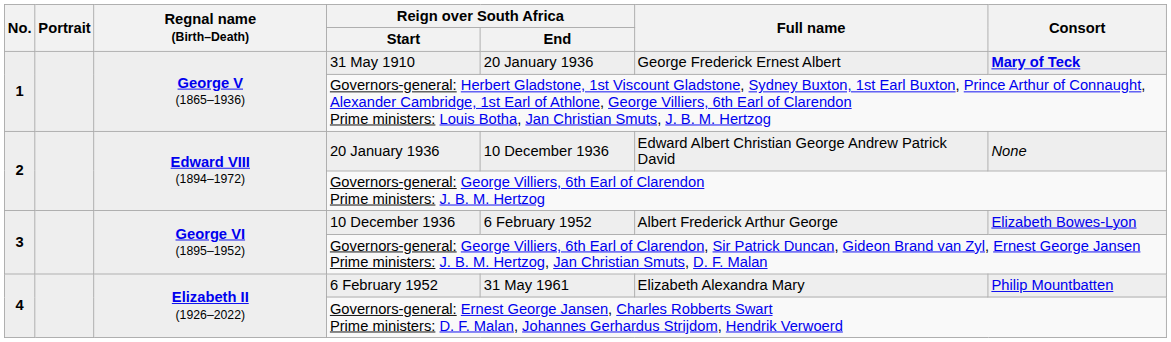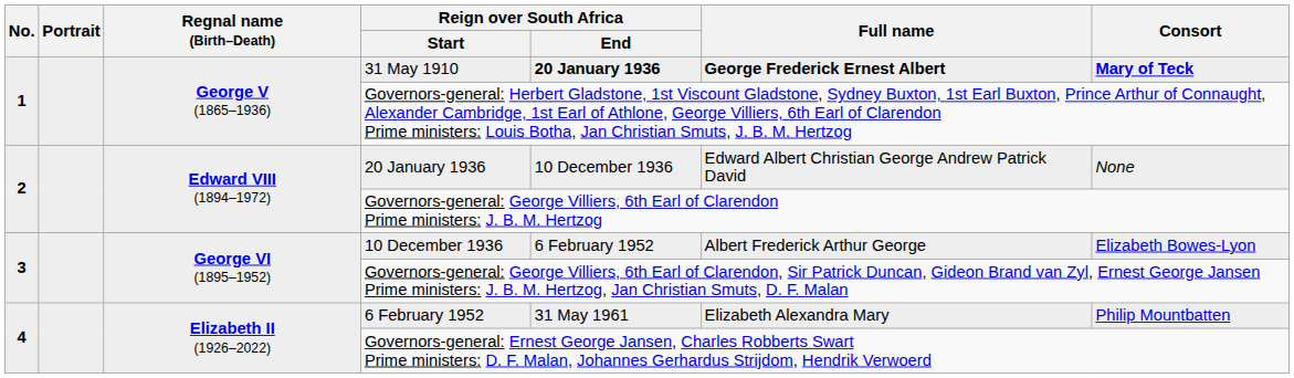31 May 1910 | Reign over South Africa / End: normal -> bold
31 May 1910 | Full name: normal -> bold
